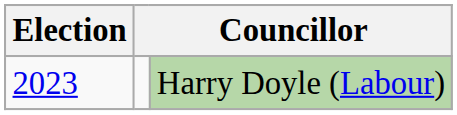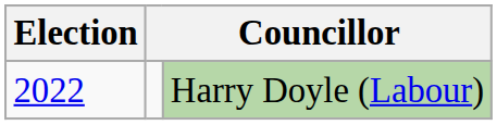Harry Doyle (Labour) | Election: 2023 -> 2022
